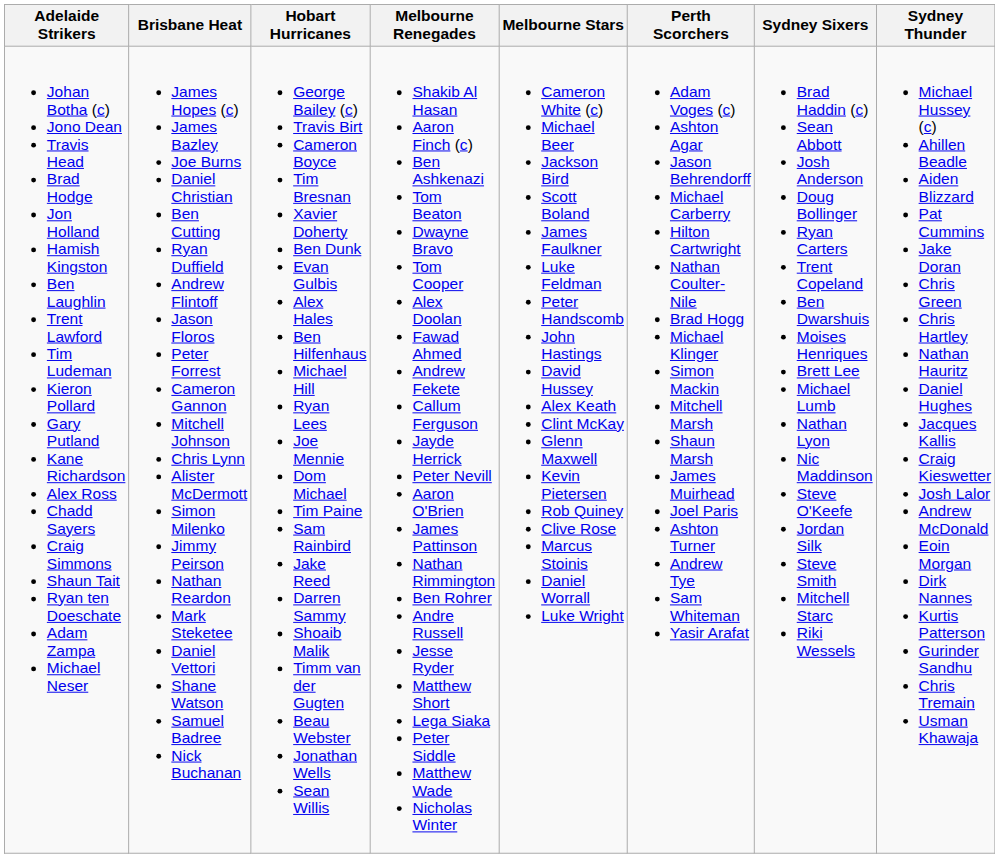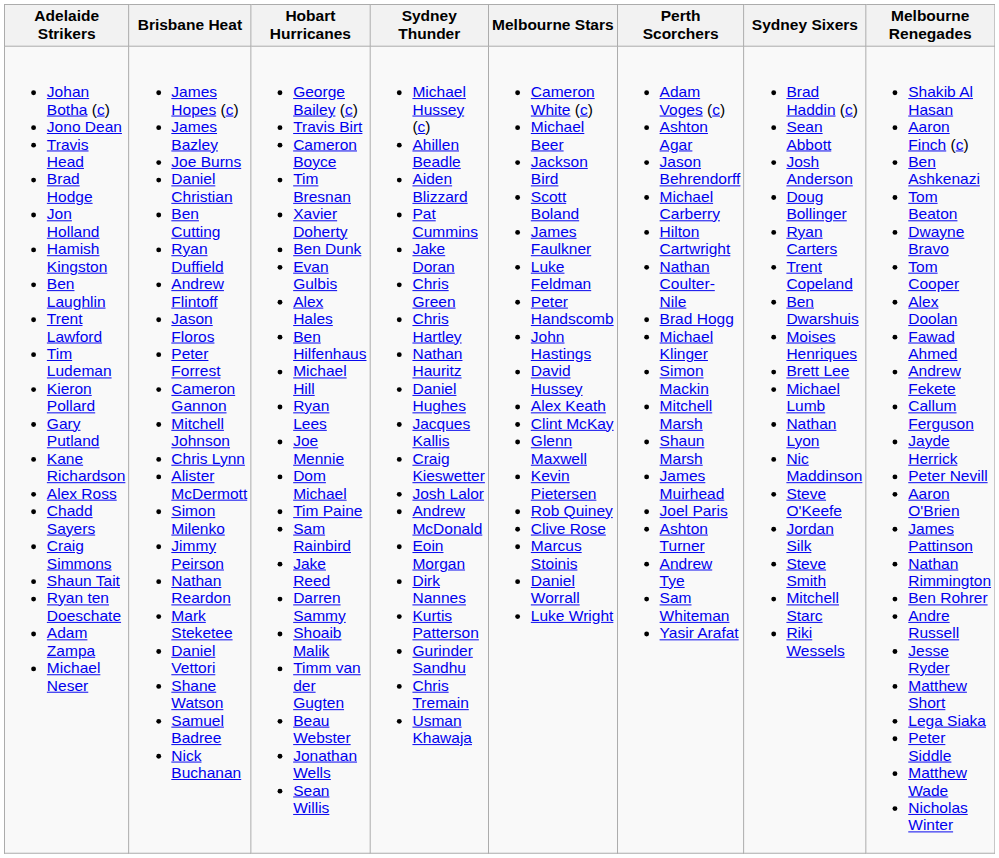columns swapped: Melbourne Renegades <-> Sydney Thunder
